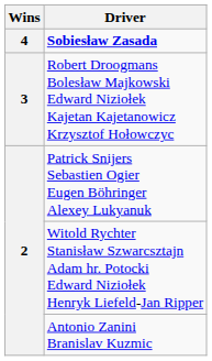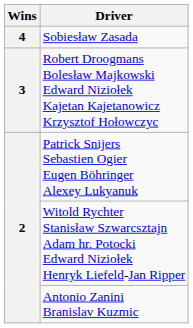Sobiesław Zasada | Driver: bold -> normal
